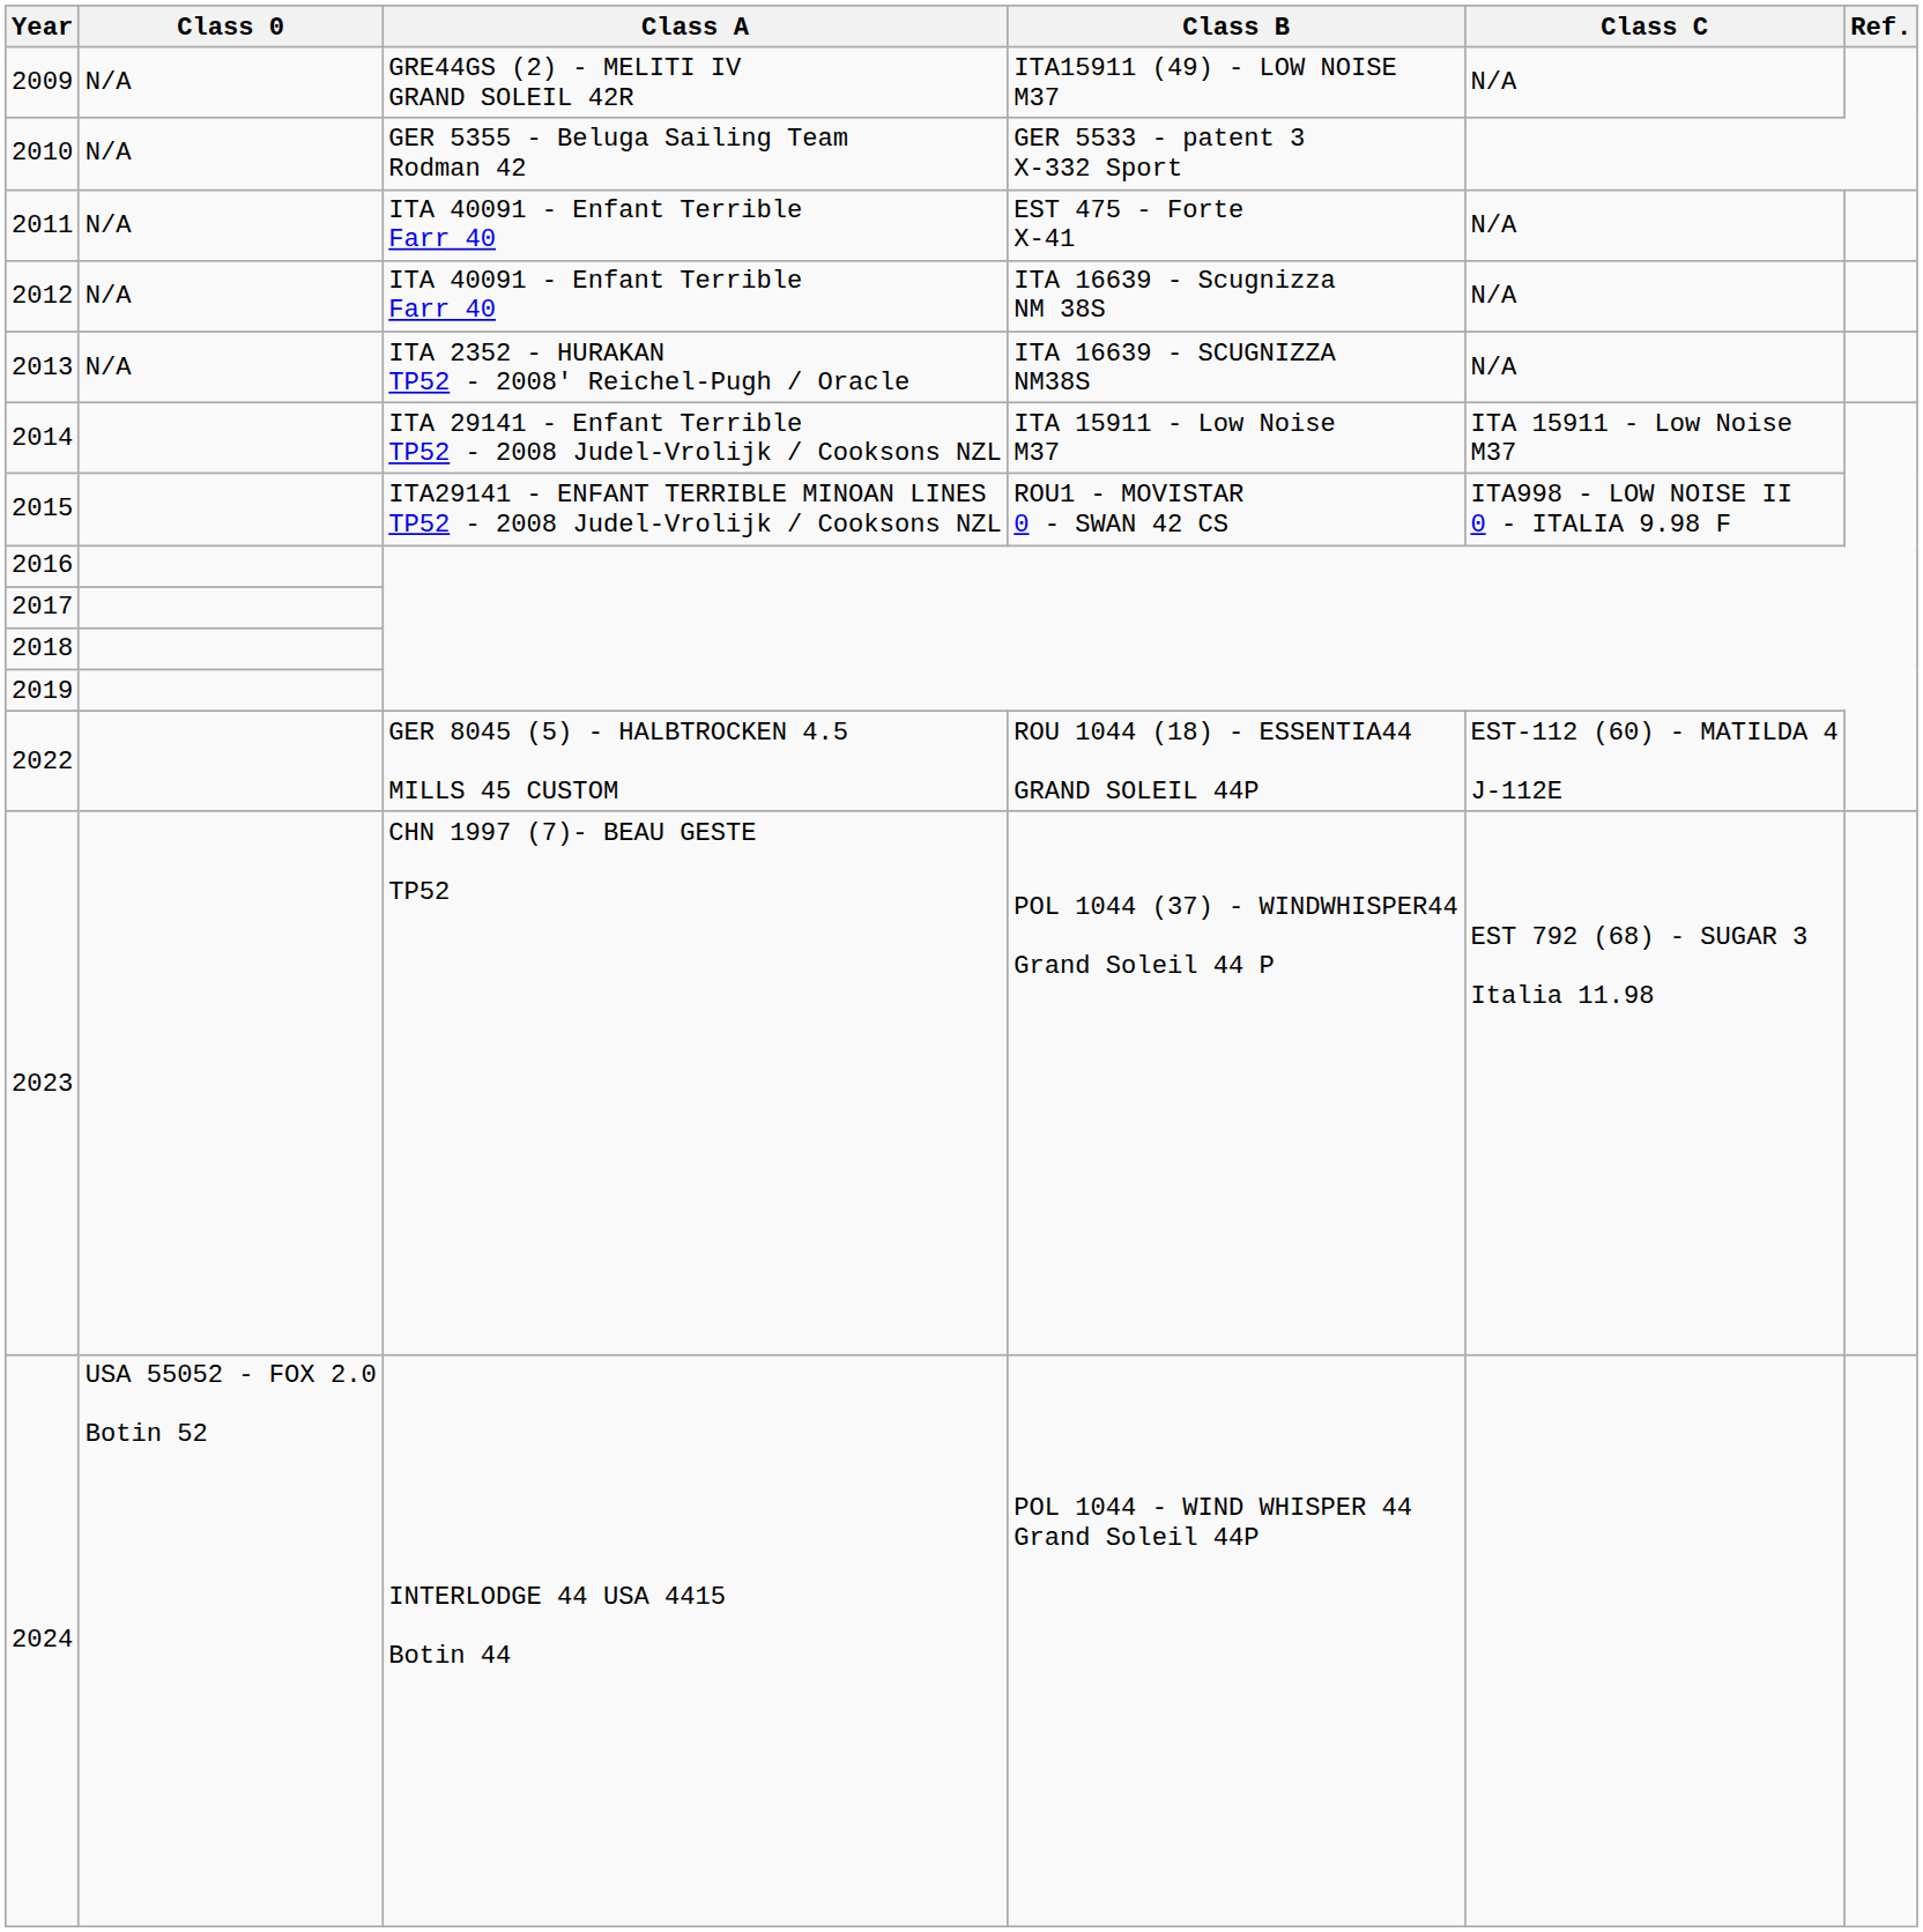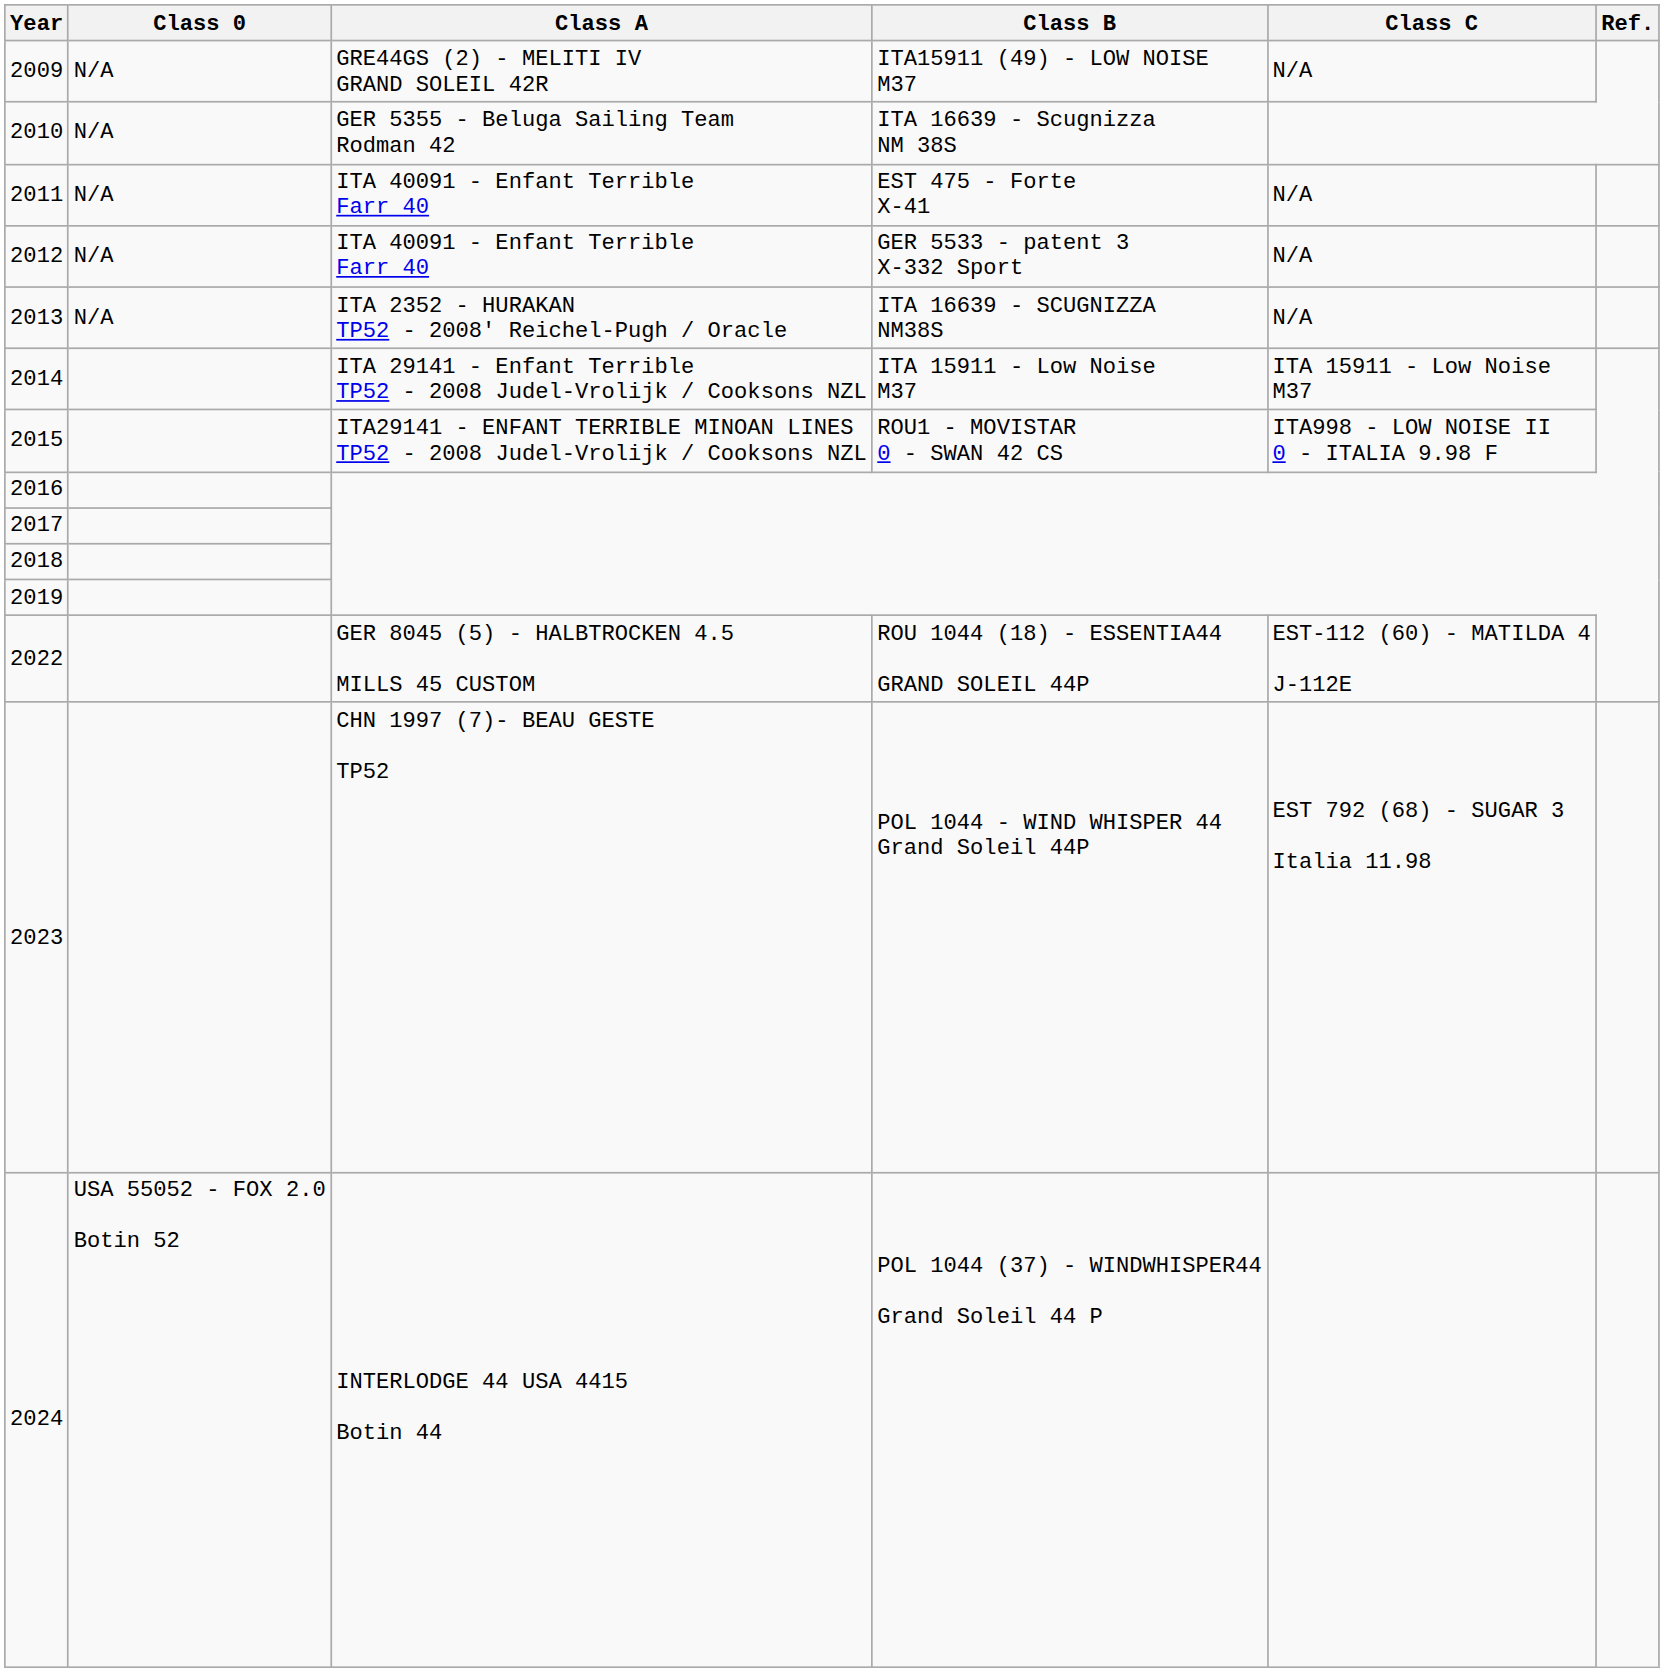2010 | Class B: GER 5533 - patent 3 X-332 Sport -> ITA 16639 - Scugnizza NM 38S
2012 | Class B: ITA 16639 - Scugnizza NM 38S -> GER 5533 - patent 3 X-332 Sport
2023 | Class B: POL 1044 (37) - WINDWHISPER44 Grand Soleil 44 P -> POL 1044 - WIND WHISPER 44 Grand Soleil 44P
2024 | Class B: POL 1044 - WIND WHISPER 44 Grand Soleil 44P -> POL 1044 (37) - WINDWHISPER44 Grand Soleil 44 P
